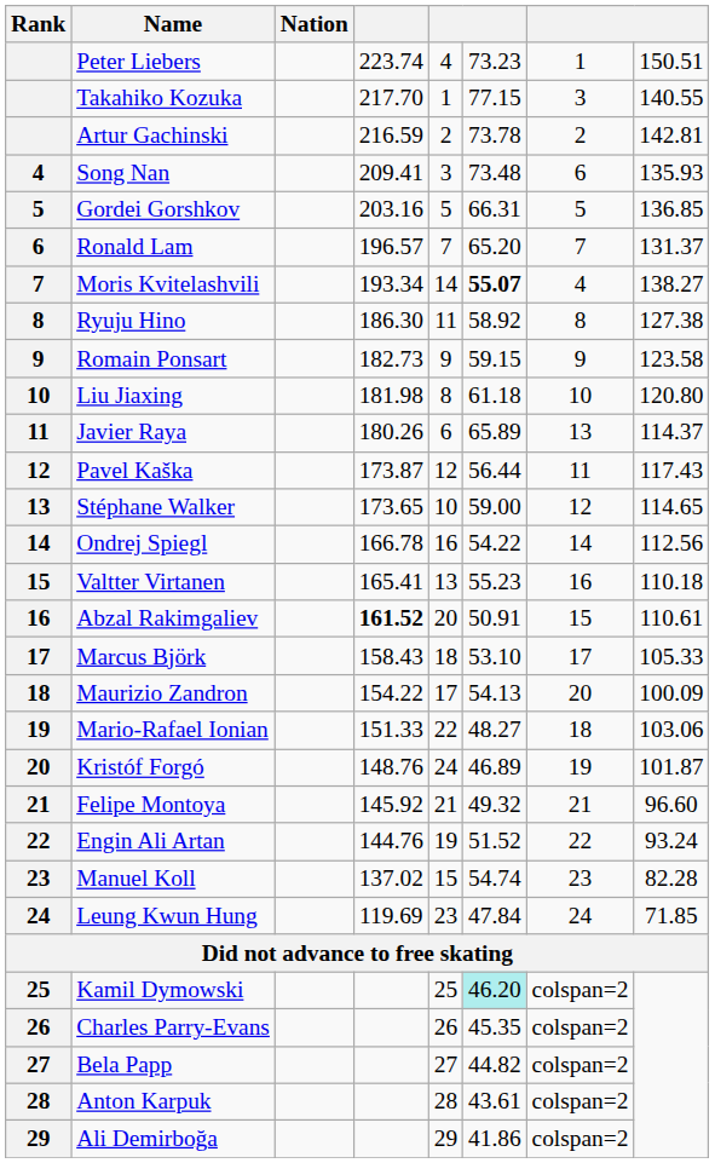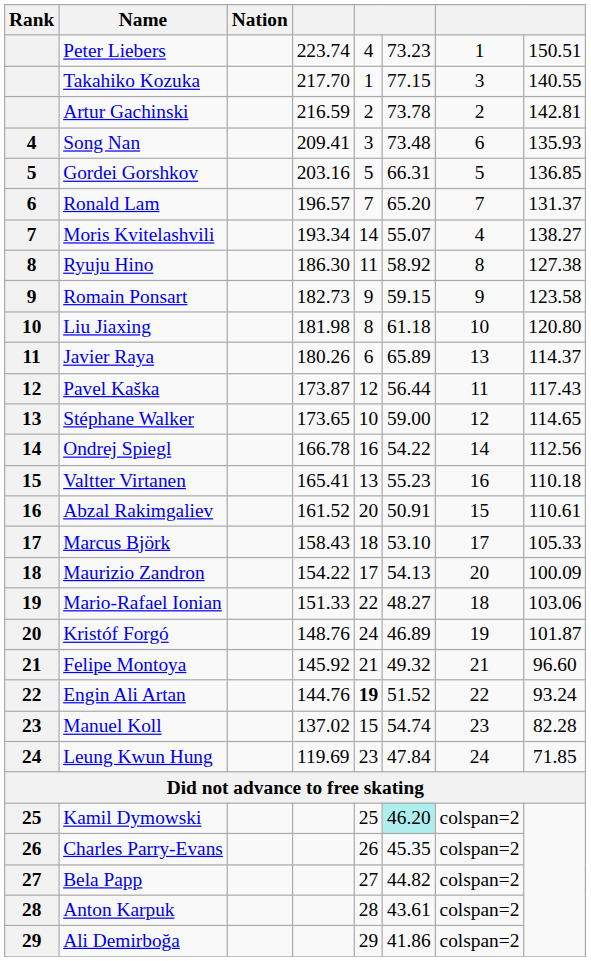Moris Kvitelashvili | column 6: bold -> normal
Abzal Rakimgaliev | column 4: bold -> normal
Engin Ali Artan | column 5: normal -> bold
